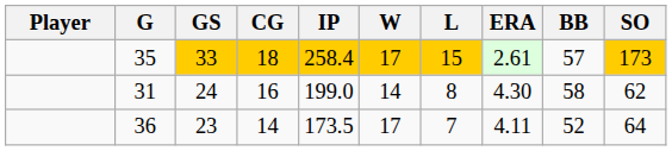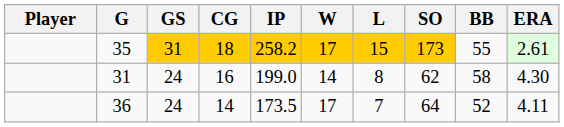columns swapped: ERA <-> SO
35 | GS: 33 -> 31
35 | IP: 258.4 -> 258.2
35 | BB: 57 -> 55
36 | GS: 23 -> 24
